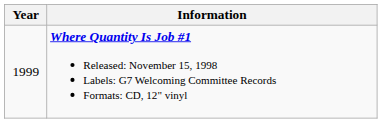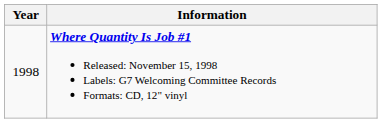row 2 | Year: 1999 -> 1998
